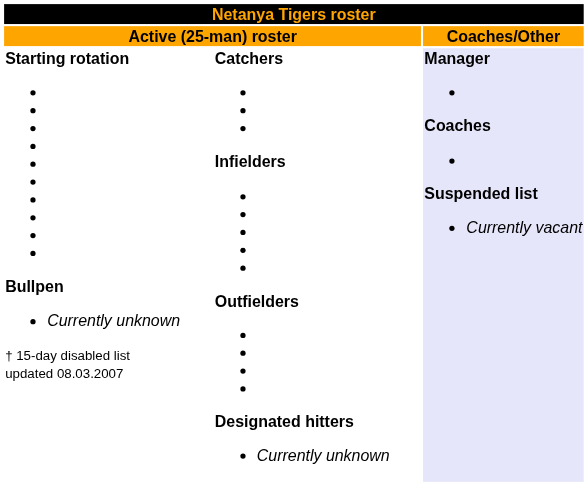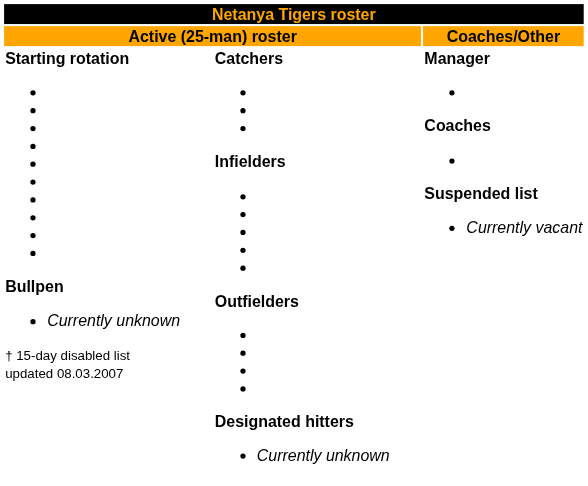row 3 | Coaches/Other: lavender background -> no background
